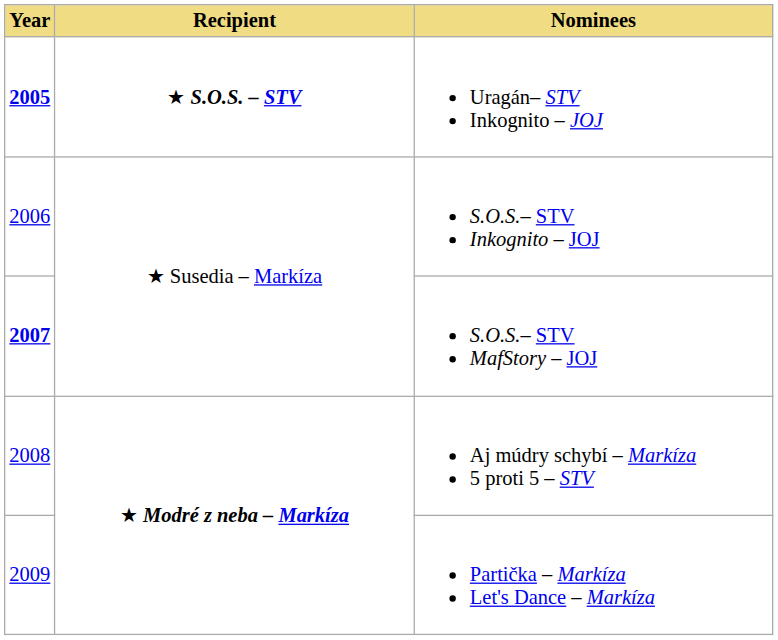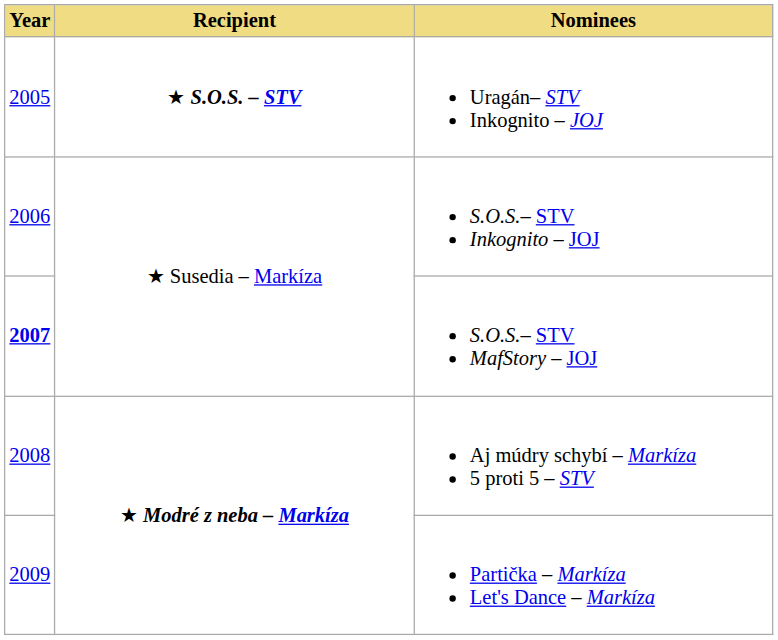Uragán– STV Inkognito – JOJ | Year: bold -> normal
